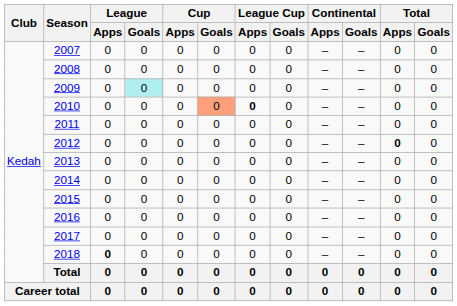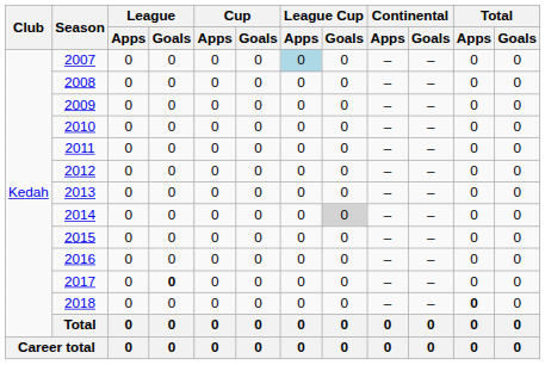2007 | League Cup / Apps: no background -> lightblue background
2009 | League / Goals: paleturquoise background -> no background
2010 | Cup / Goals: lightsalmon background -> no background
2010 | League Cup / Apps: bold -> normal
2012 | Total / Apps: bold -> normal
2014 | League Cup / Goals: no background -> lightgrey background
2017 | League / Goals: normal -> bold
2018 | League / Apps: bold -> normal
2018 | Total / Apps: normal -> bold
